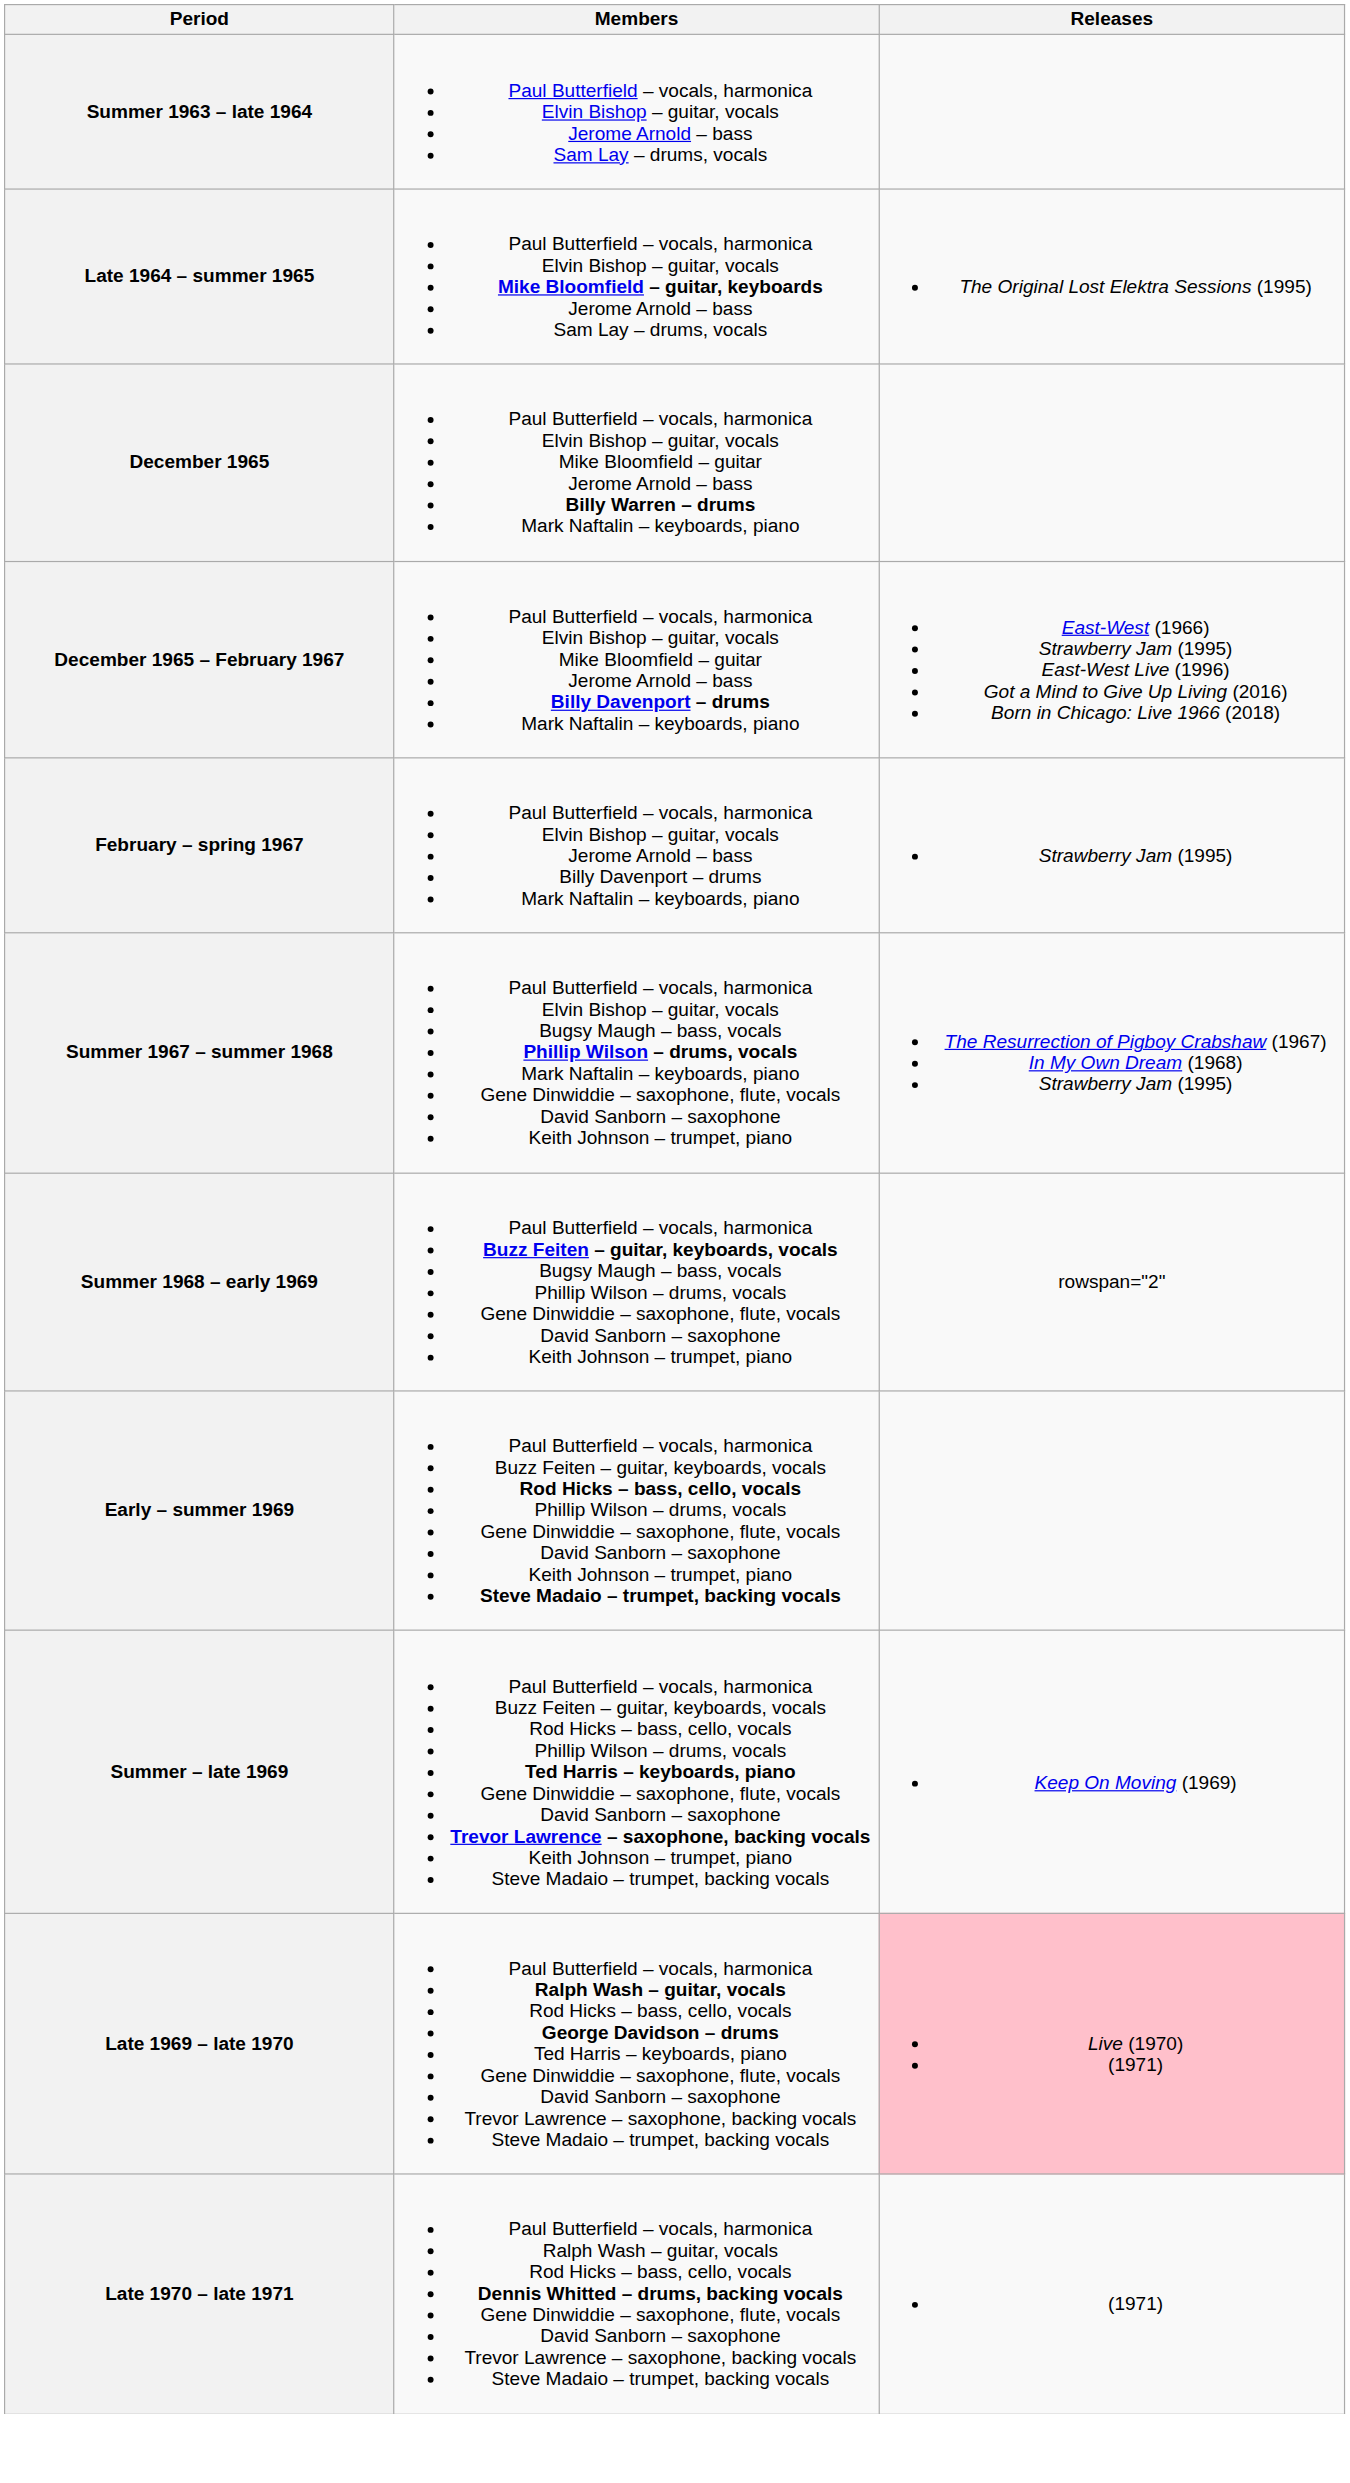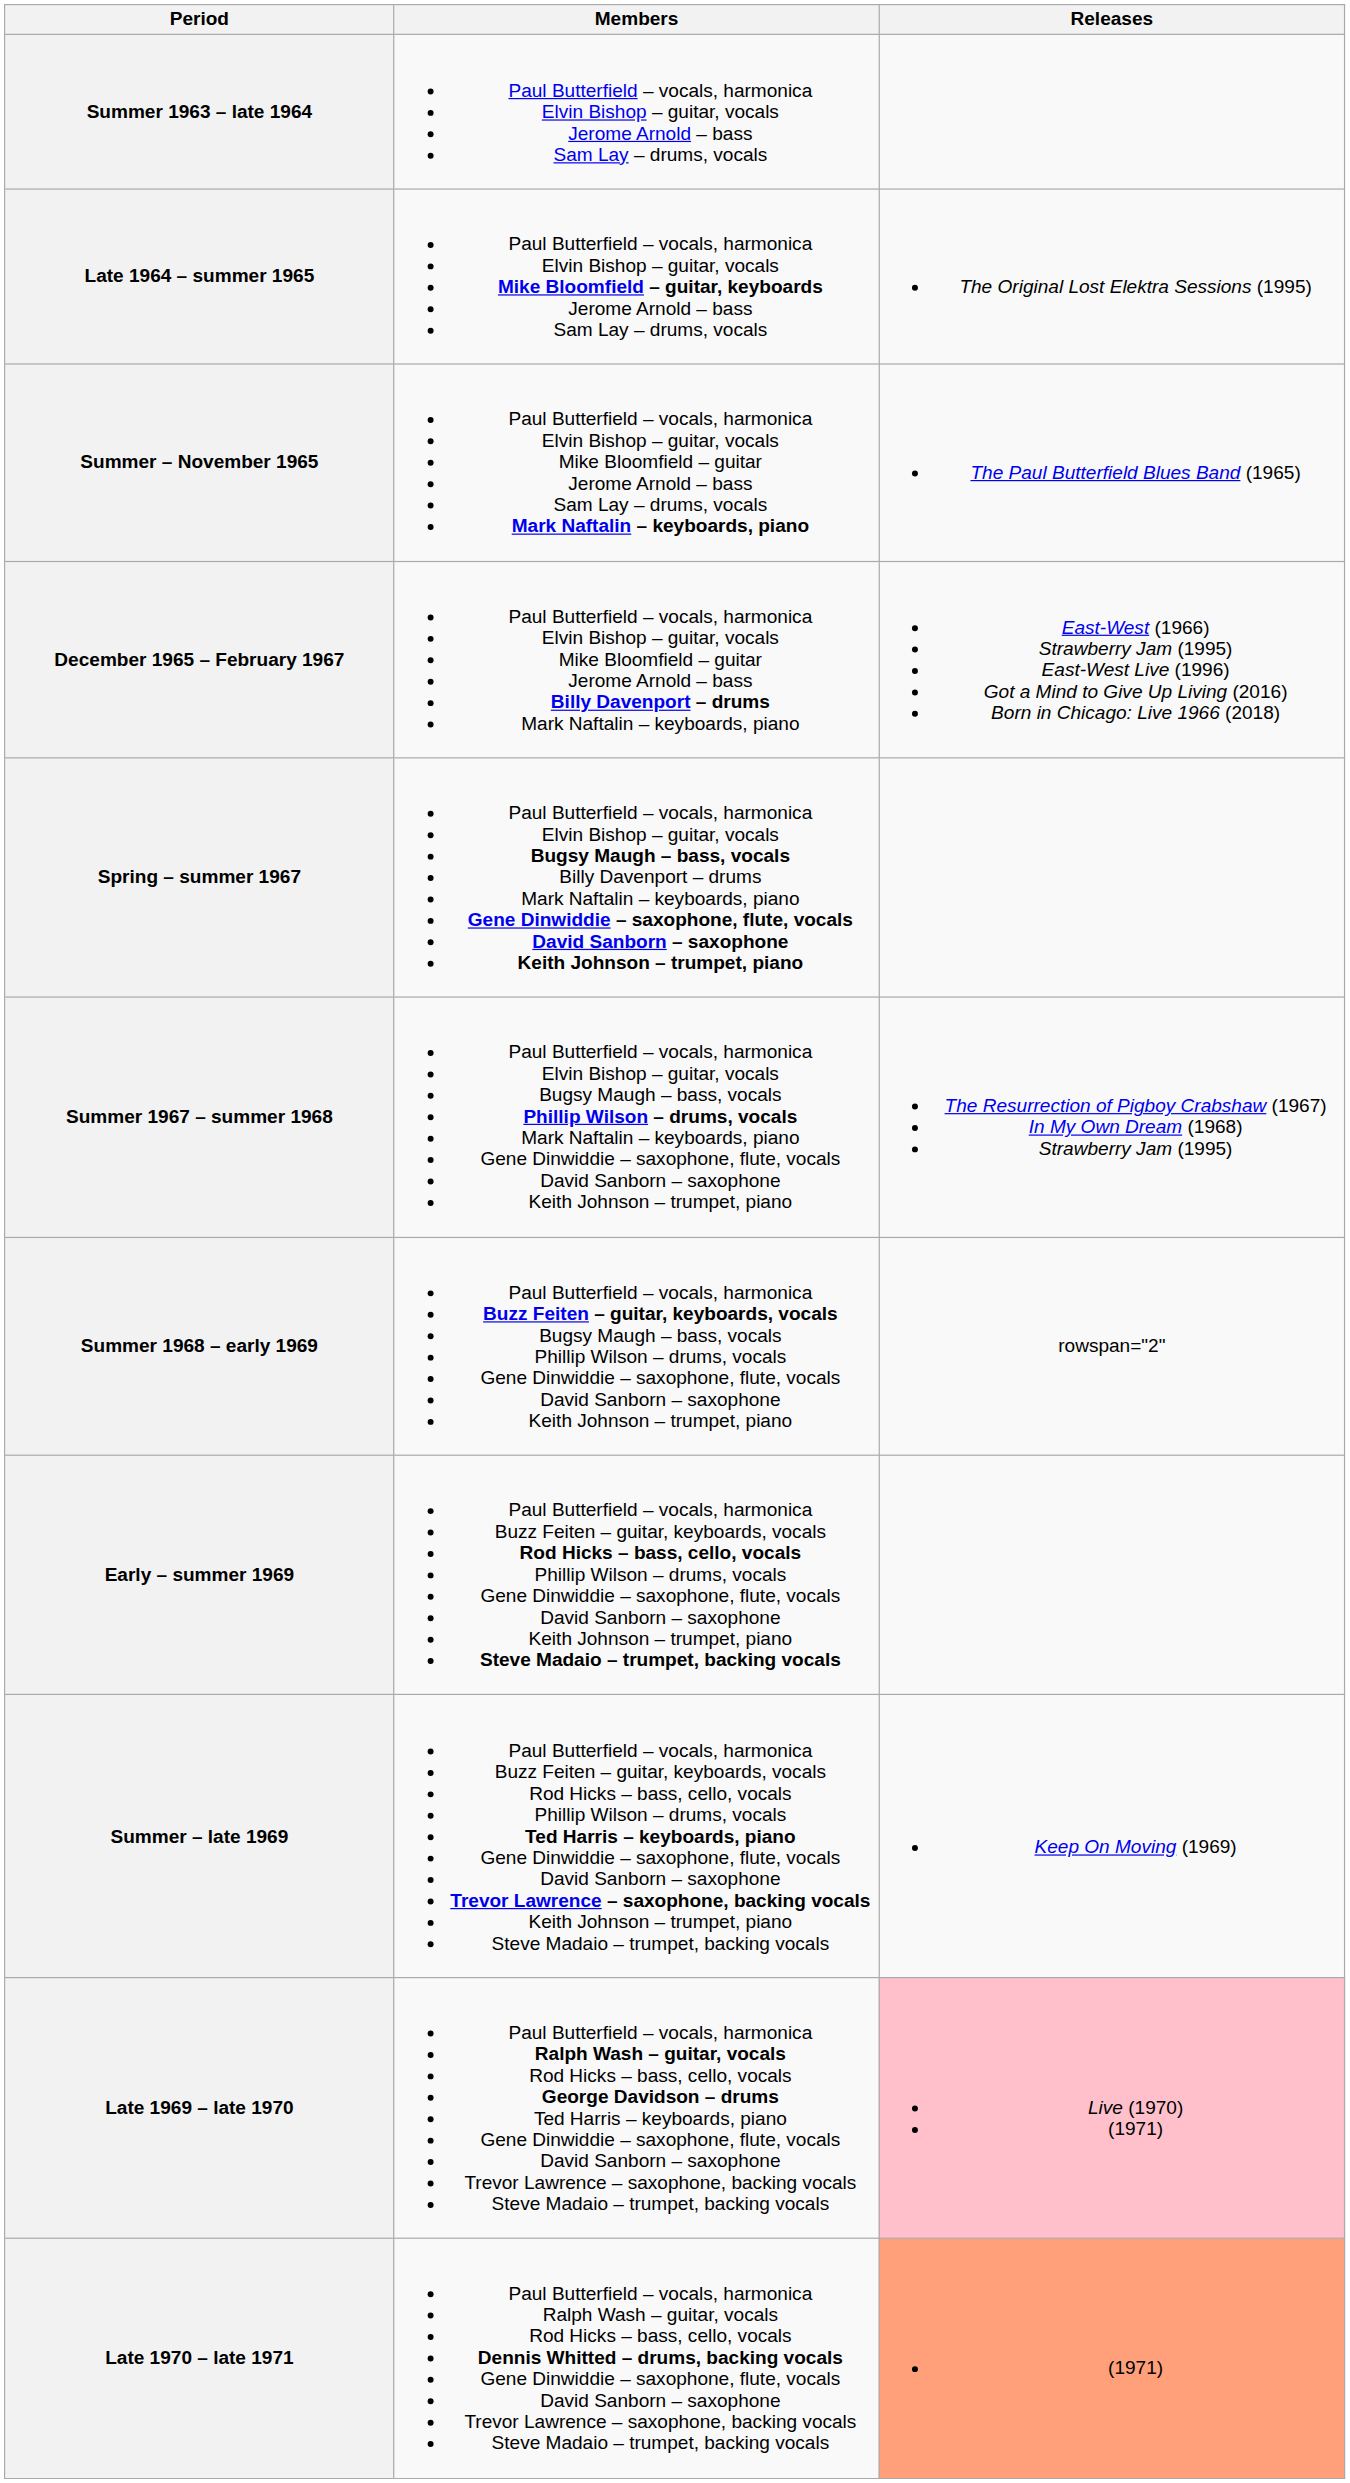+ row: Summer – November 1965 | Paul Butterfield – vocals, harmonica Elvin Bishop – guitar, vocals Mike Bloomfield – guitar Jerome Arnold – bass Sam Lay – drums, vocals Mark Naftalin – keyboards, piano | The Paul Butterfield Blues Band (1965)
- row: December 1965 | Paul Butterfield – vocals, harmonica Elvin Bishop – guitar, vocals Mike Bloomfield – guitar Jerome Arnold – bass Billy Warren – drums Mark Naftalin – keyboards, piano
- row: February – spring 1967 | Paul Butterfield – vocals, harmonica Elvin Bishop – guitar, vocals Jerome Arnold – bass Billy Davenport – drums Mark Naftalin – keyboards, piano | Strawberry Jam (1995)
+ row: Spring – summer 1967 | Paul Butterfield – vocals, harmonica Elvin Bishop – guitar, vocals Bugsy Maugh – bass, vocals Billy Davenport – drums Mark Naftalin – keyboards, piano Gene Dinwiddie – saxophone, flute, vocals David Sanborn – saxophone Keith Johnson – trumpet, piano
Late 1970 – late 1971 | Releases: no background -> lightsalmon background
